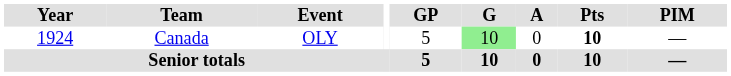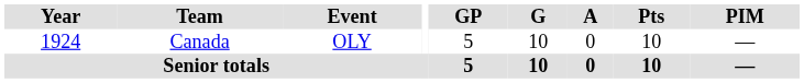Canada | G: lightgreen background -> no background
Canada | Pts: bold -> normal
